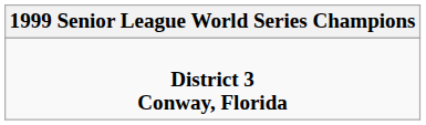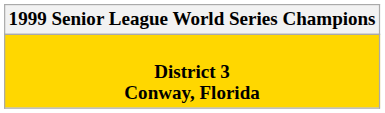row 2 | column 1: no background -> gold background
